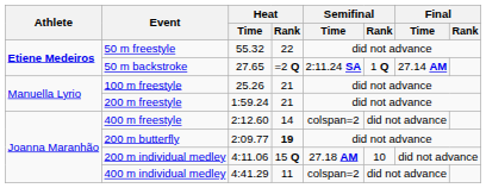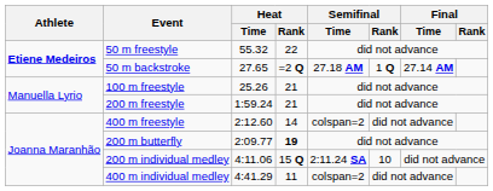50 m backstroke | Semifinal / Time: 2:11.24 SA -> 27.18 AM
200 m individual medley | Semifinal / Time: 27.18 AM -> 2:11.24 SA
